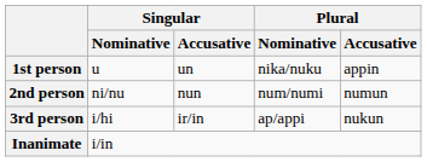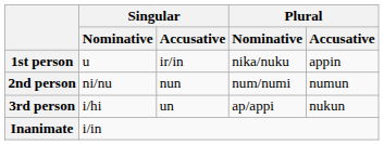1st person | Singular / Accusative: un -> ir/in
3rd person | Singular / Accusative: ir/in -> un
